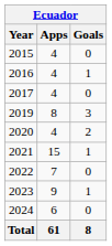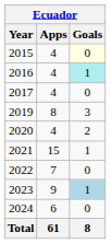2015 | Goals: no background -> lightyellow background
2016 | Goals: no background -> paleturquoise background
2023 | Goals: no background -> lightblue background
